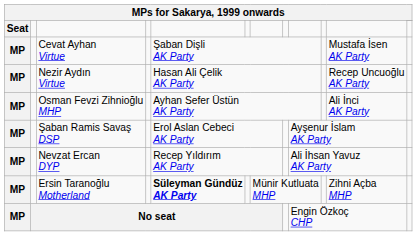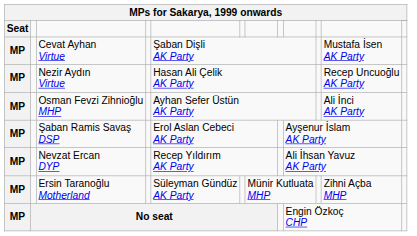Ersin Taranoğlu Motherland | column 5: bold -> normal
